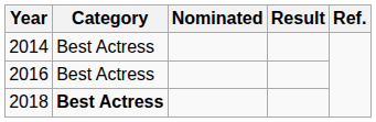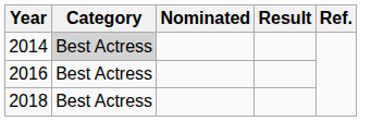2014 | Category: no background -> lightgrey background
2018 | Category: bold -> normal
